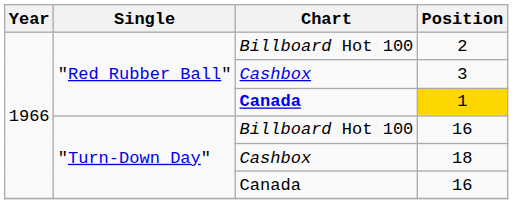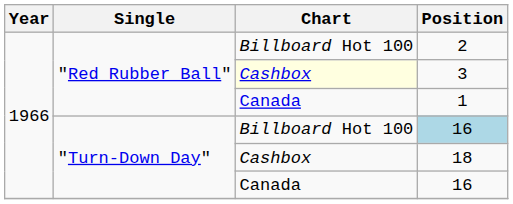3 | Chart: no background -> lightyellow background
1 | Chart: bold -> normal
1 | Position: gold background -> no background
Billboard Hot 100 / 16 | Position: no background -> lightblue background
